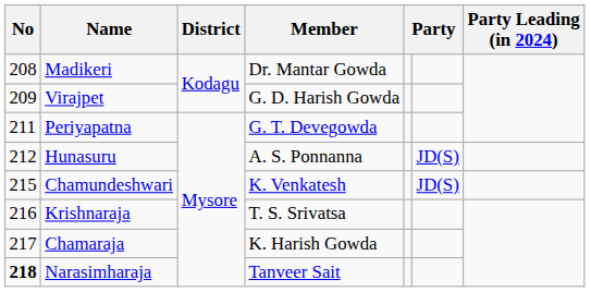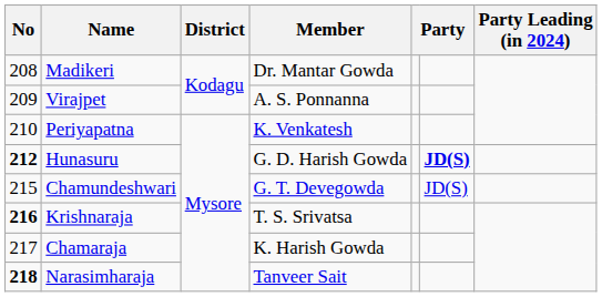Virajpet | Member: G. D. Harish Gowda -> A. S. Ponnanna
Periyapatna | No: 211 -> 210
Periyapatna | Member: G. T. Devegowda -> K. Venkatesh
Hunasuru | No: normal -> bold
Hunasuru | Member: A. S. Ponnanna -> G. D. Harish Gowda
Hunasuru | column 6: normal -> bold
Chamundeshwari | Member: K. Venkatesh -> G. T. Devegowda
Krishnaraja | No: normal -> bold
